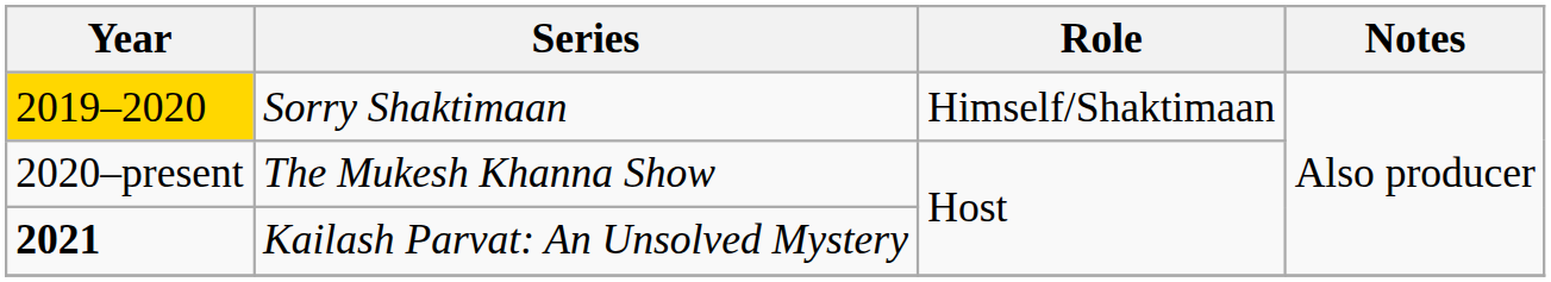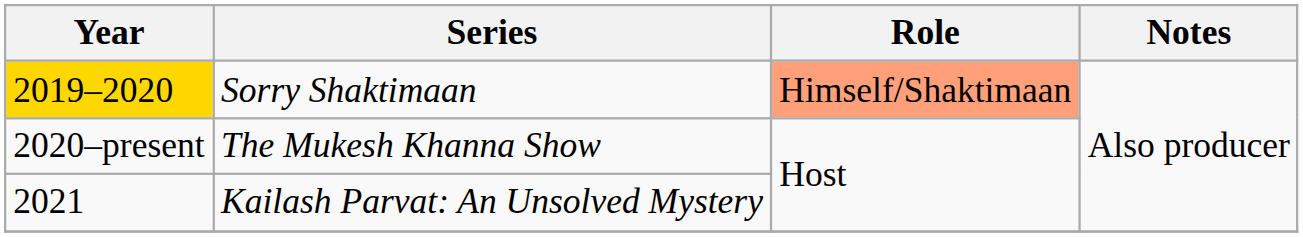Sorry Shaktimaan | Role: no background -> lightsalmon background
Kailash Parvat: An Unsolved Mystery | Year: bold -> normal
